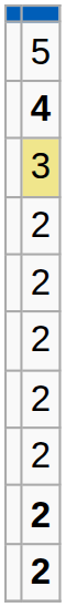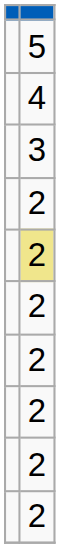row 3 | column 2: bold -> normal
row 4 | column 2: khaki background -> no background
row 6 | column 2: no background -> khaki background
row 10 | column 2: bold -> normal
row 11 | column 2: bold -> normal
